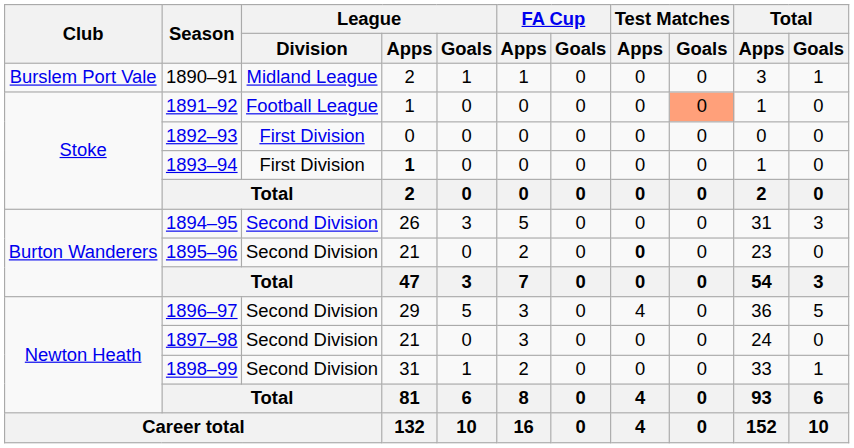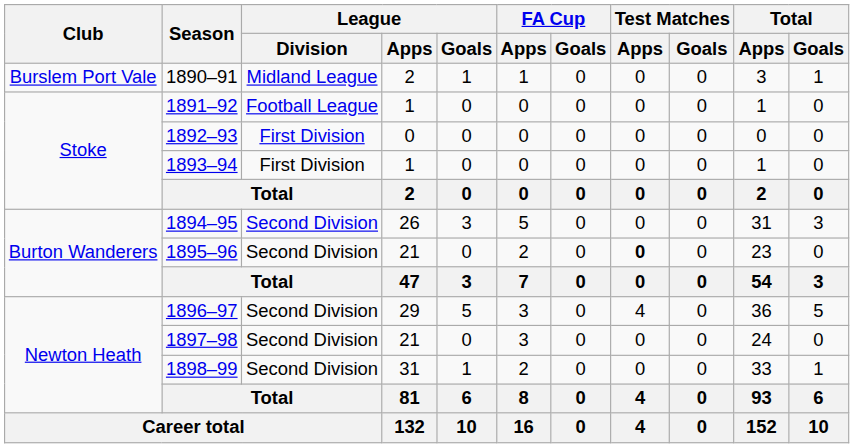1891–92 | Test Matches / Goals: lightsalmon background -> no background
1893–94 | League / Apps: bold -> normal
